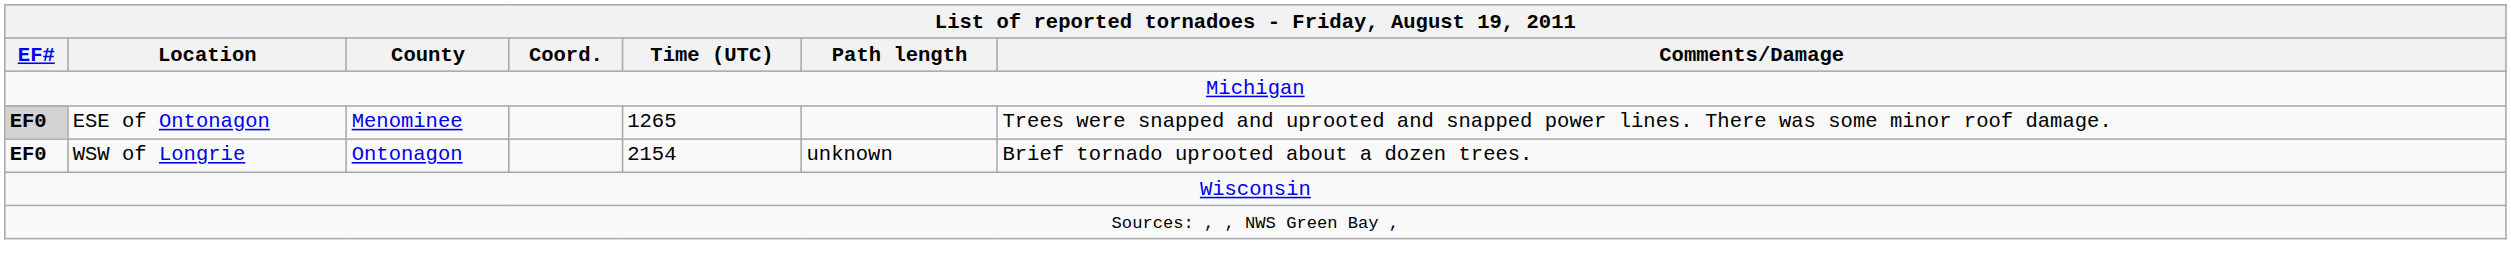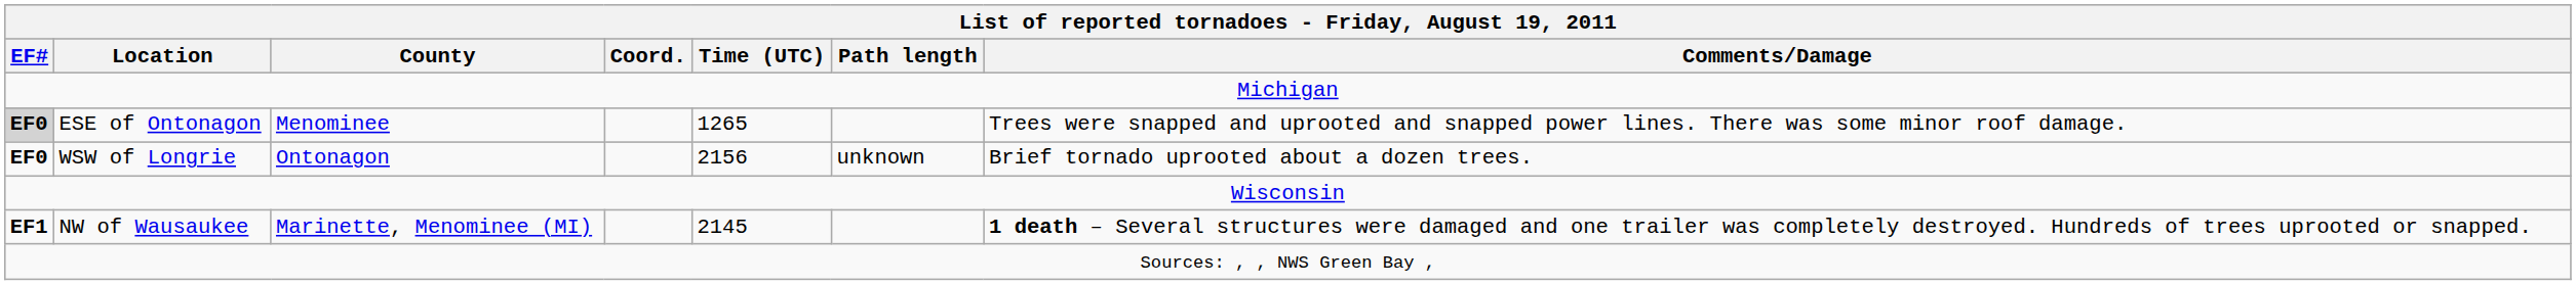WSW of Longrie | Time (UTC): 2154 -> 2156
+ row: EF1 | NW of Wausaukee | Marinette, Menominee (MI) | 2145 | 1 death – Several structures were damaged and one trailer was completely destroyed. Hundreds of trees uprooted or snapped.
